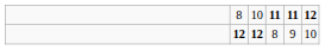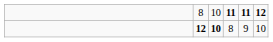row 2 | column 3: 12 -> 10
